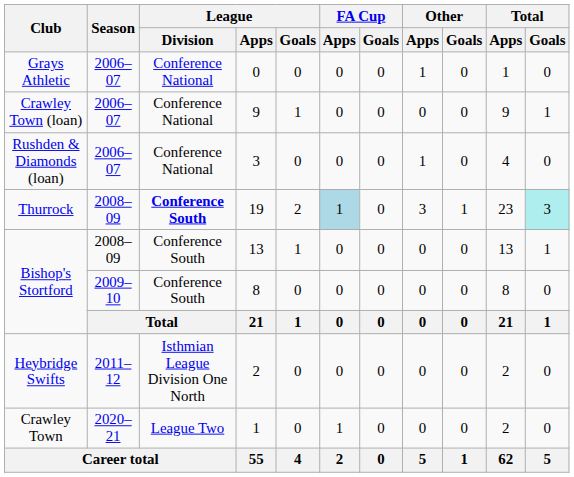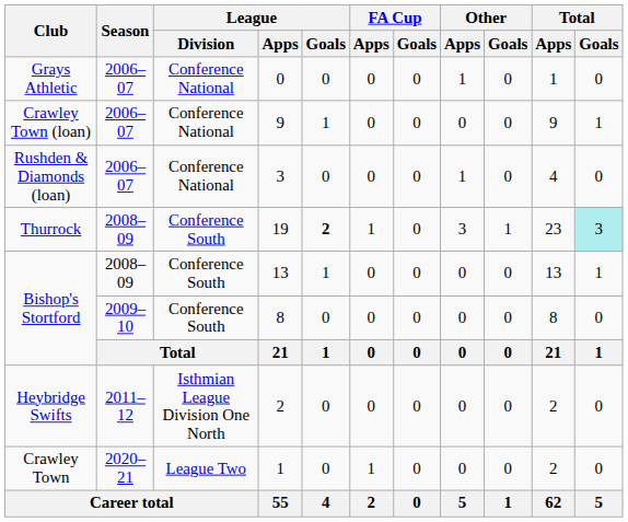19 | League / Division: bold -> normal
19 | League / Goals: normal -> bold
19 | FA Cup / Apps: lightblue background -> no background
